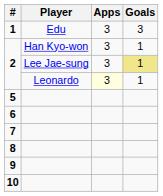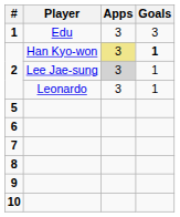2 / Han Kyo-won | Apps: no background -> khaki background
2 / Han Kyo-won | Goals: normal -> bold
2 / Lee Jae-sung | Apps: no background -> lightgrey background
2 / Lee Jae-sung | Goals: khaki background -> no background
2 / Leonardo | Apps: lightyellow background -> no background
